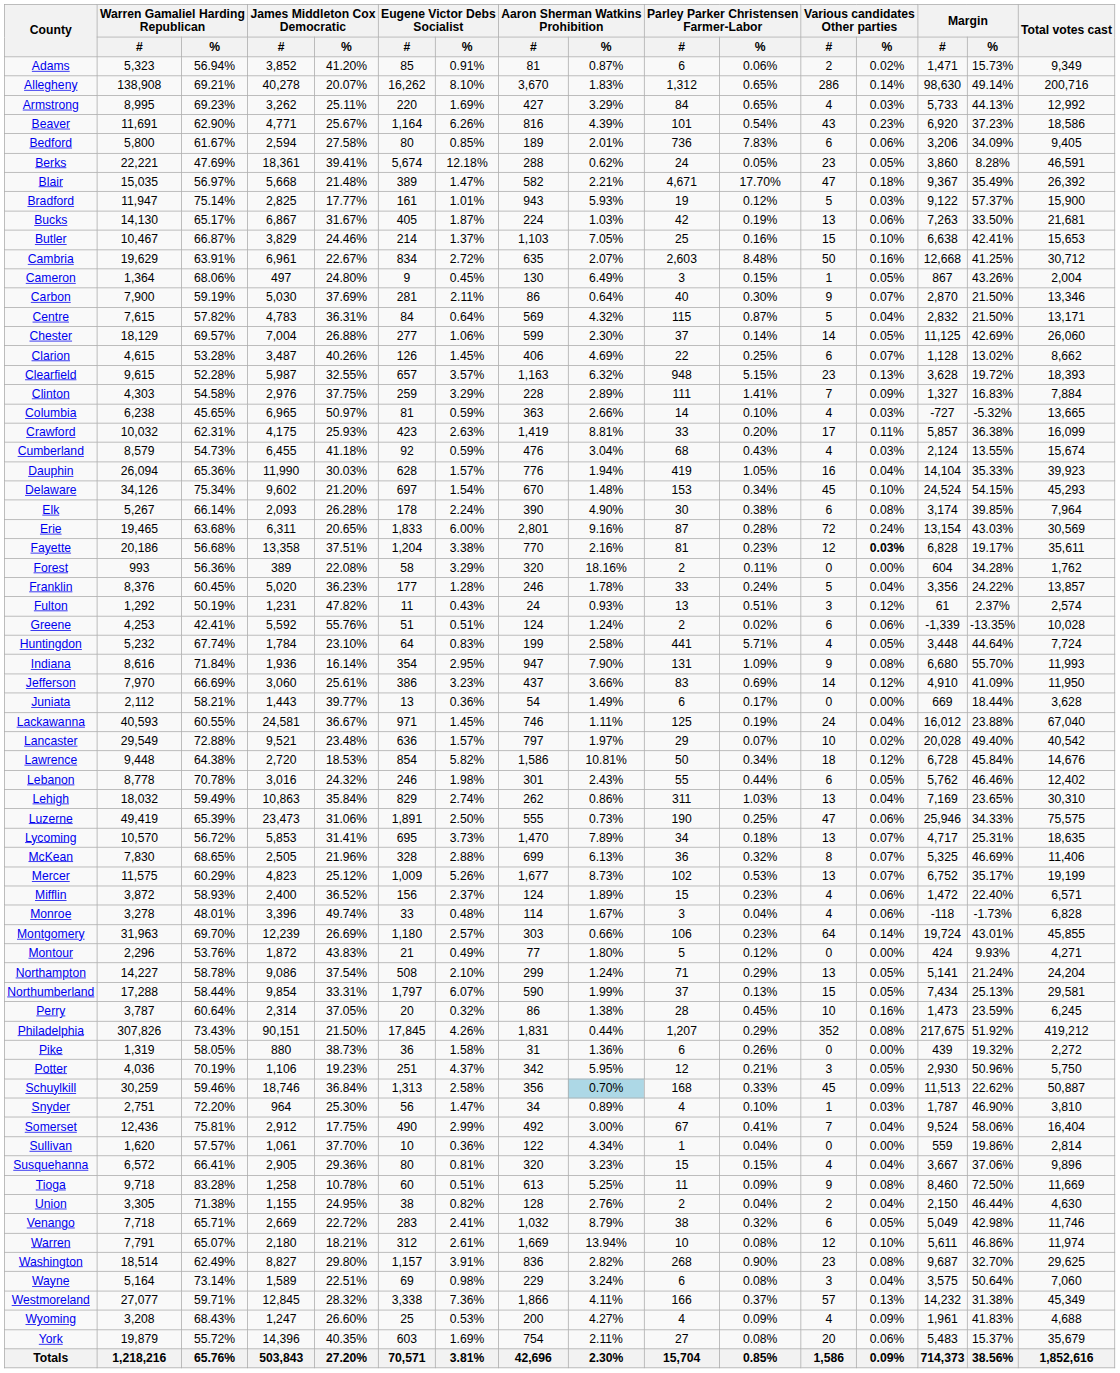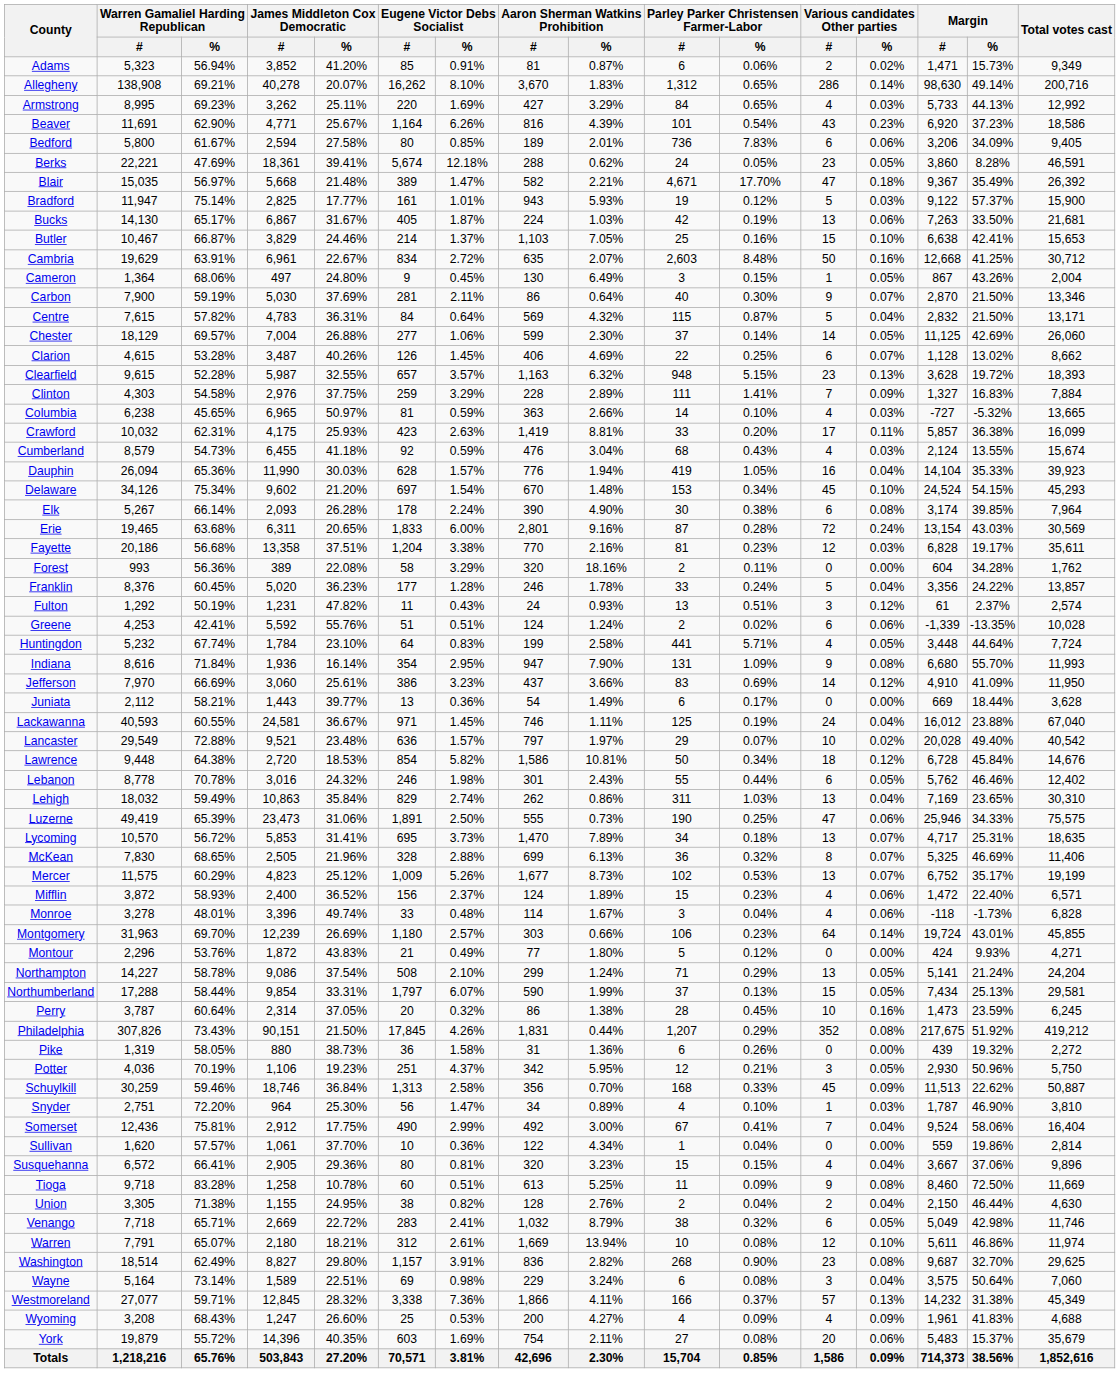Fayette | Various candidates Other parties / %: bold -> normal
Schuylkill | Aaron Sherman Watkins Prohibition / %: lightblue background -> no background
